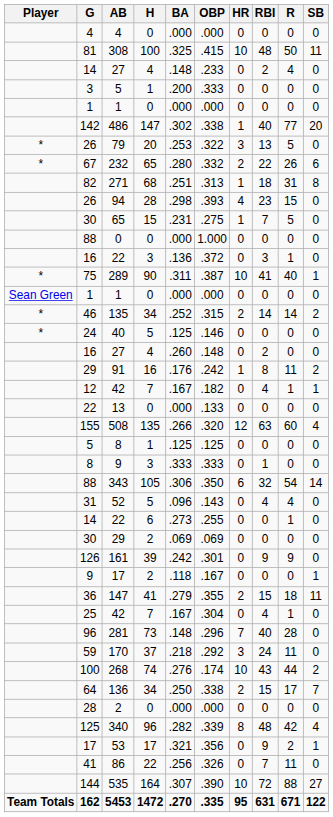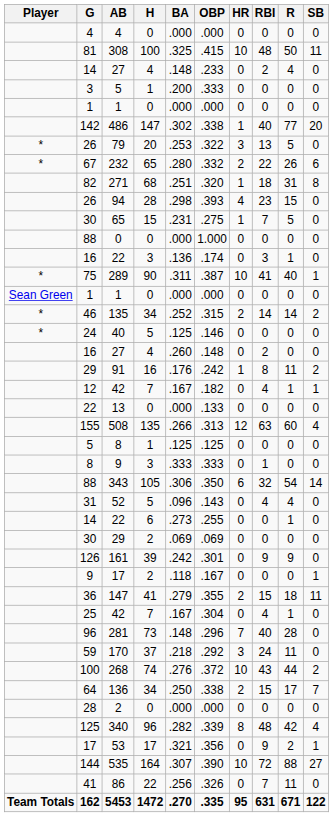271 | OBP: .313 -> .320
16 / 22 | OBP: .372 -> .174
508 | OBP: .320 -> .313
268 | OBP: .174 -> .372
rows swapped: 86 <-> 535
